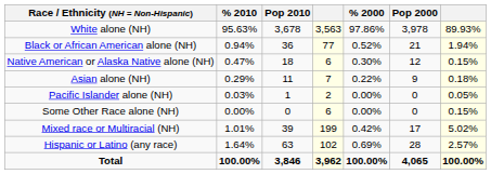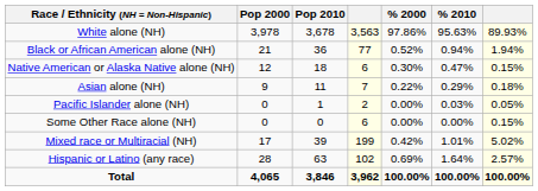columns swapped: Pop 2000 <-> % 2010
